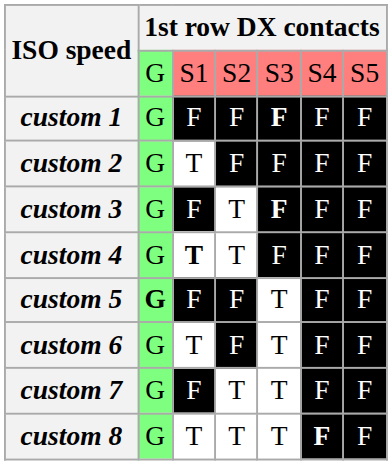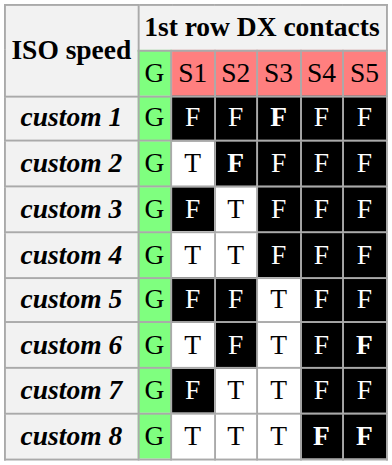custom 2 | column 4: normal -> bold
custom 3 | column 5: bold -> normal
custom 4 | column 3: bold -> normal
custom 5 | column 2: bold -> normal
custom 6 | column 7: normal -> bold
custom 8 | column 7: normal -> bold
